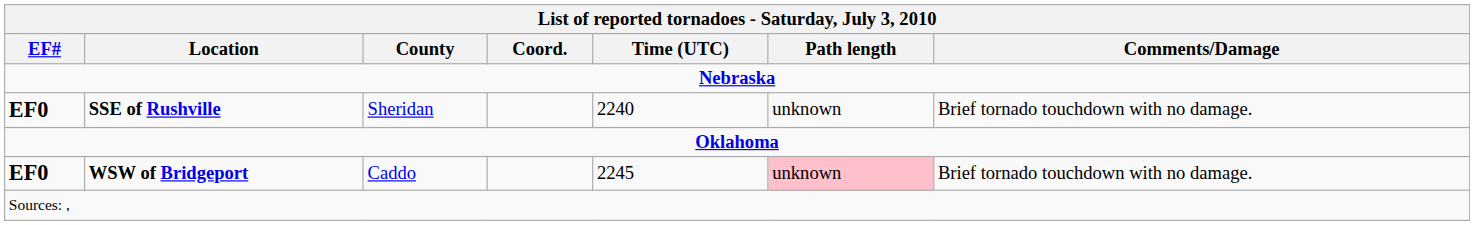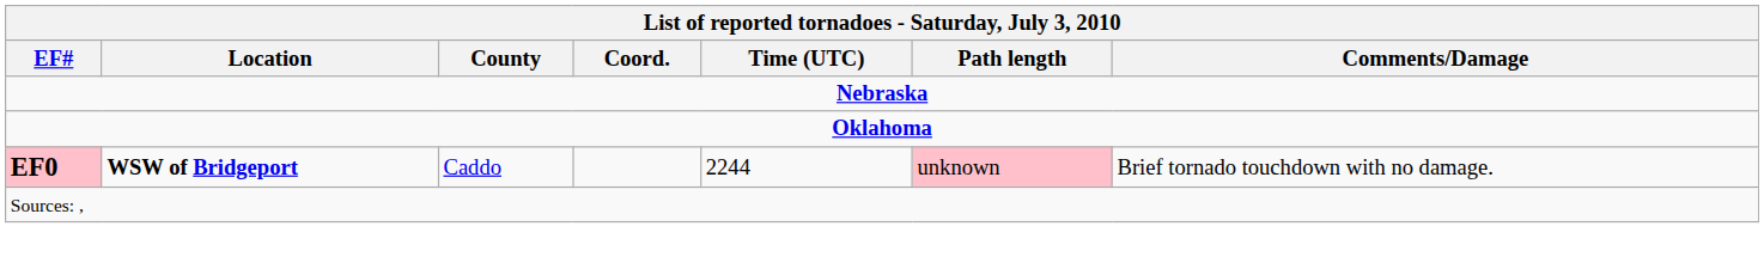- row: EF0 | SSE of Rushville | Sheridan | 2240 | unknown | Brief tornado touchdown with no damage.
WSW of Bridgeport | EF#: no background -> pink background
WSW of Bridgeport | Time (UTC): 2245 -> 2244
